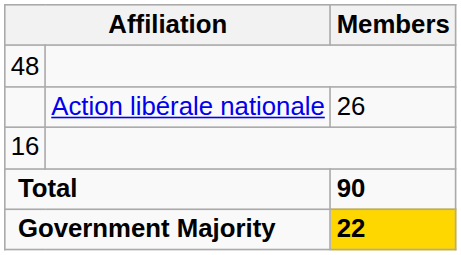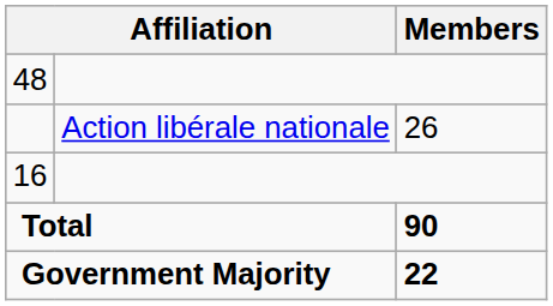Government Majority | Members: gold background -> no background
